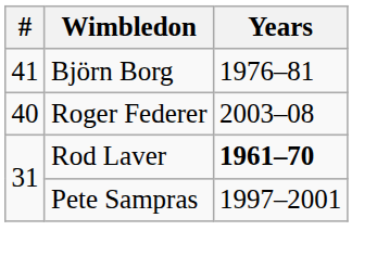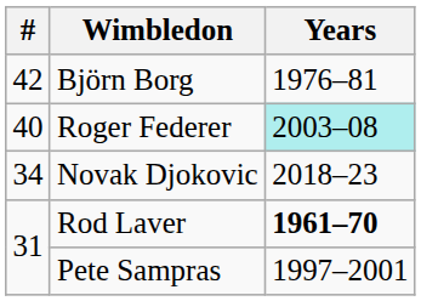Björn Borg | #: 41 -> 42
Roger Federer | Years: no background -> paleturquoise background
+ row: 34 | Novak Djokovic | 2018–23
